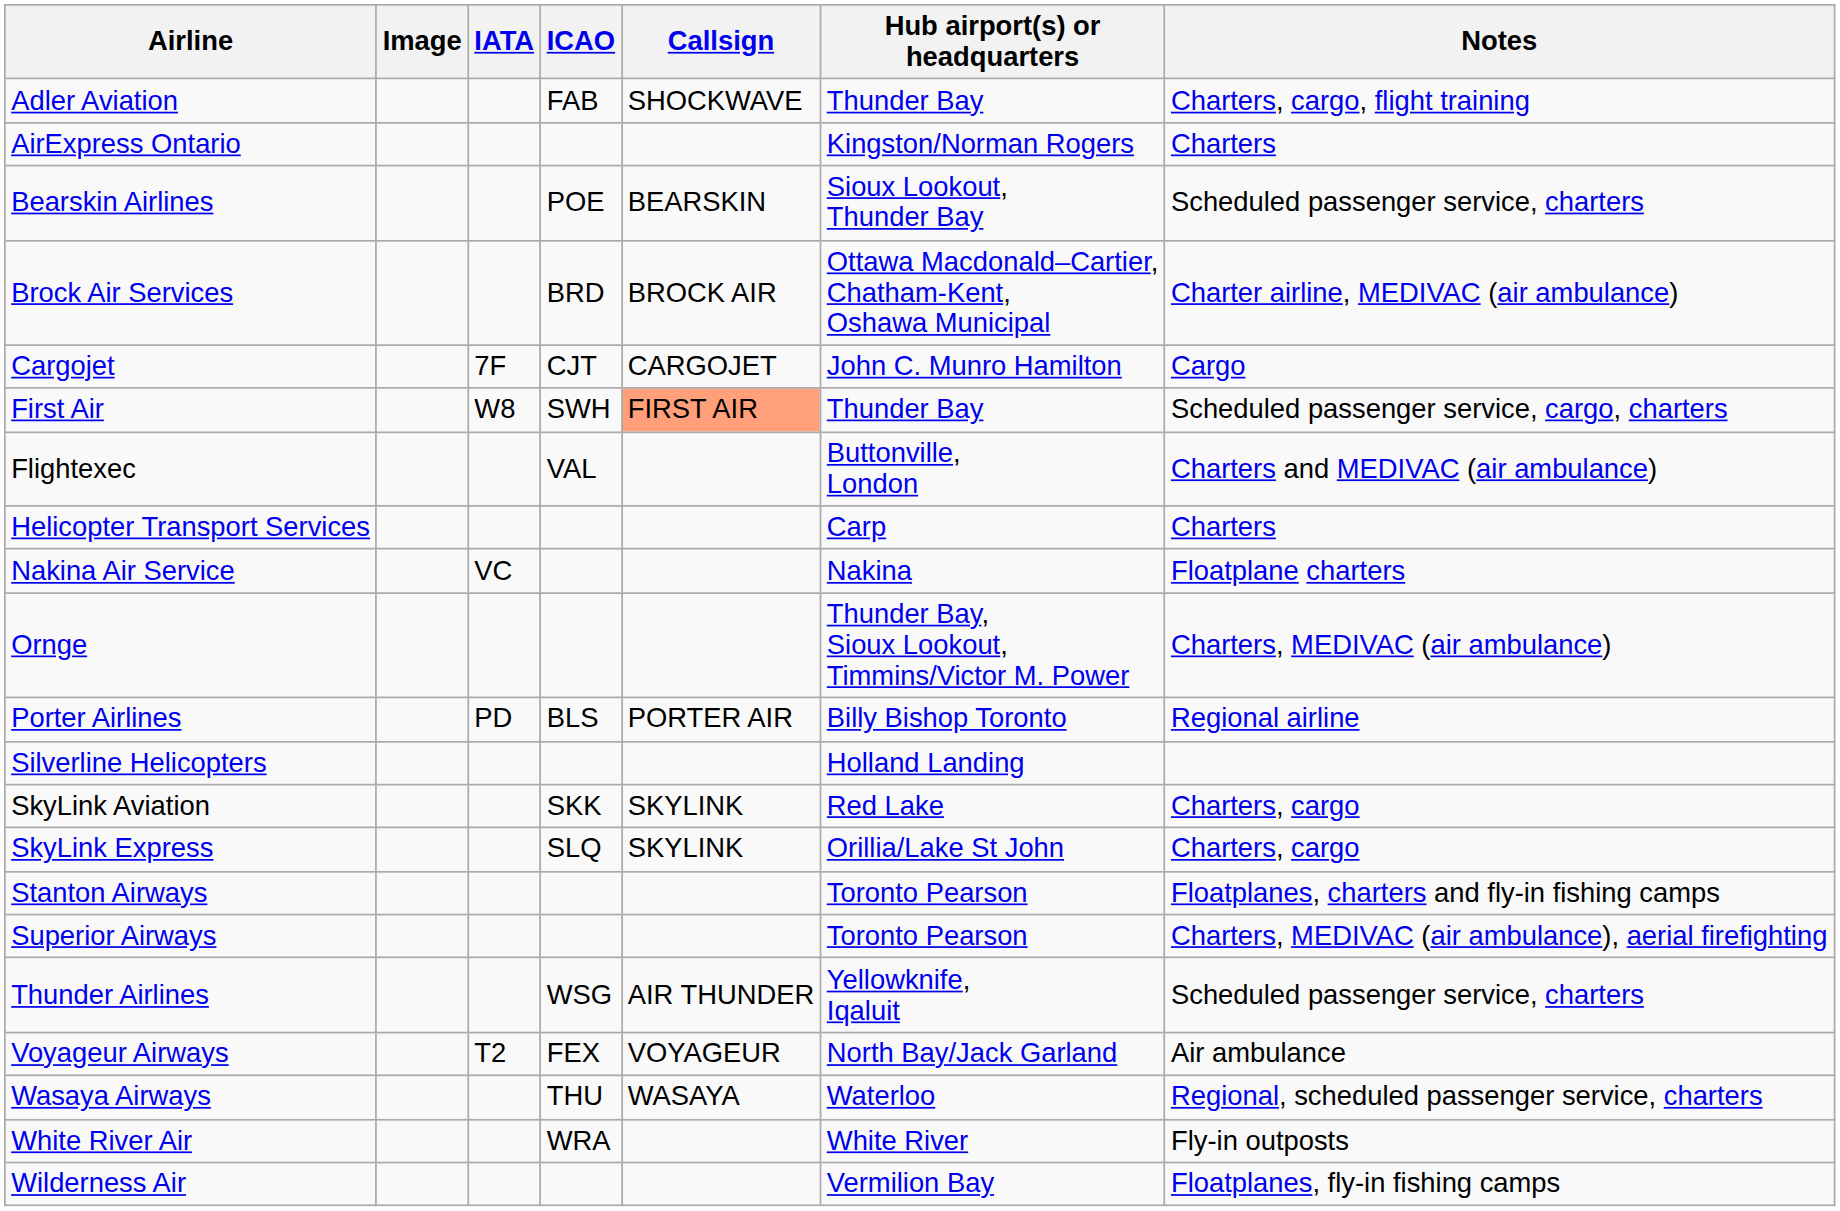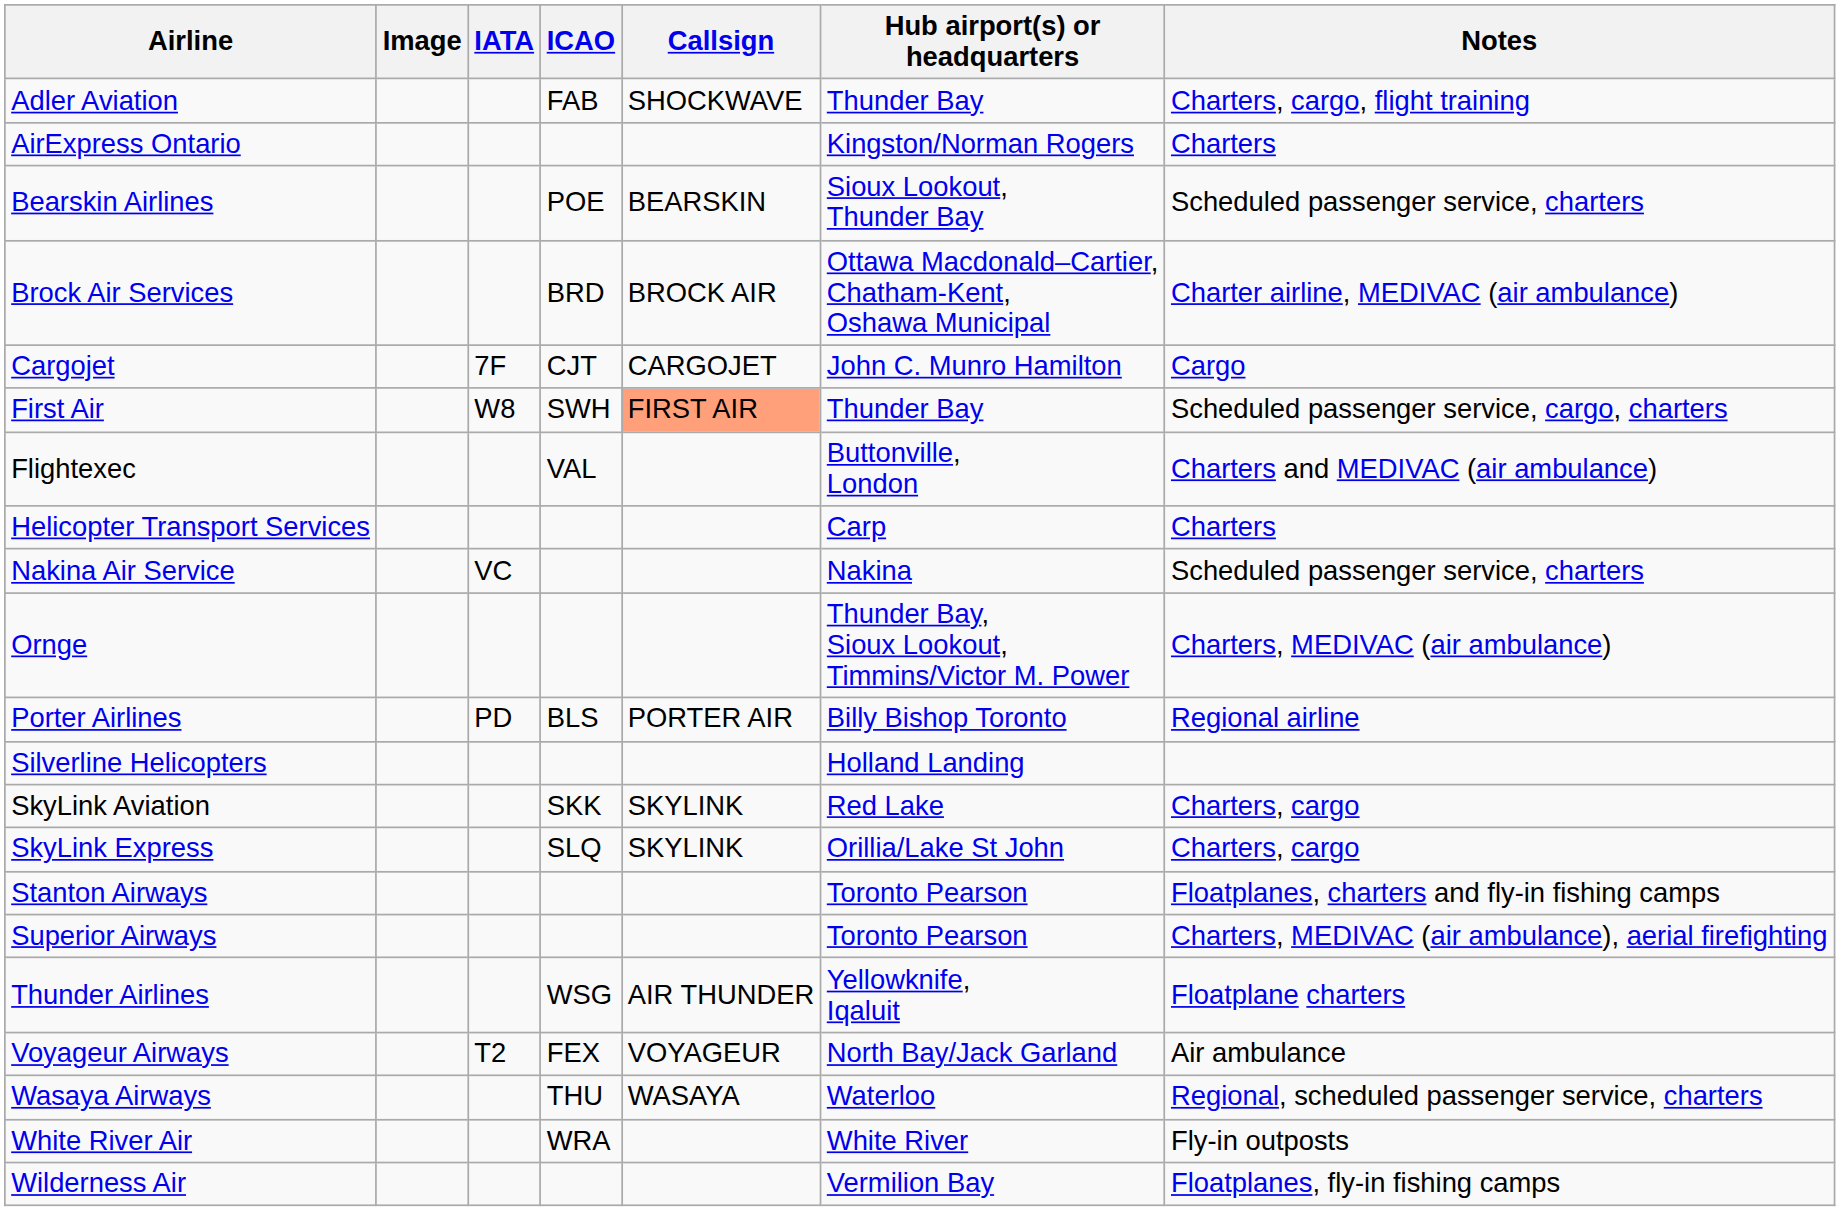Nakina Air Service | Notes: Floatplane charters -> Scheduled passenger service, charters
Thunder Airlines | Notes: Scheduled passenger service, charters -> Floatplane charters
